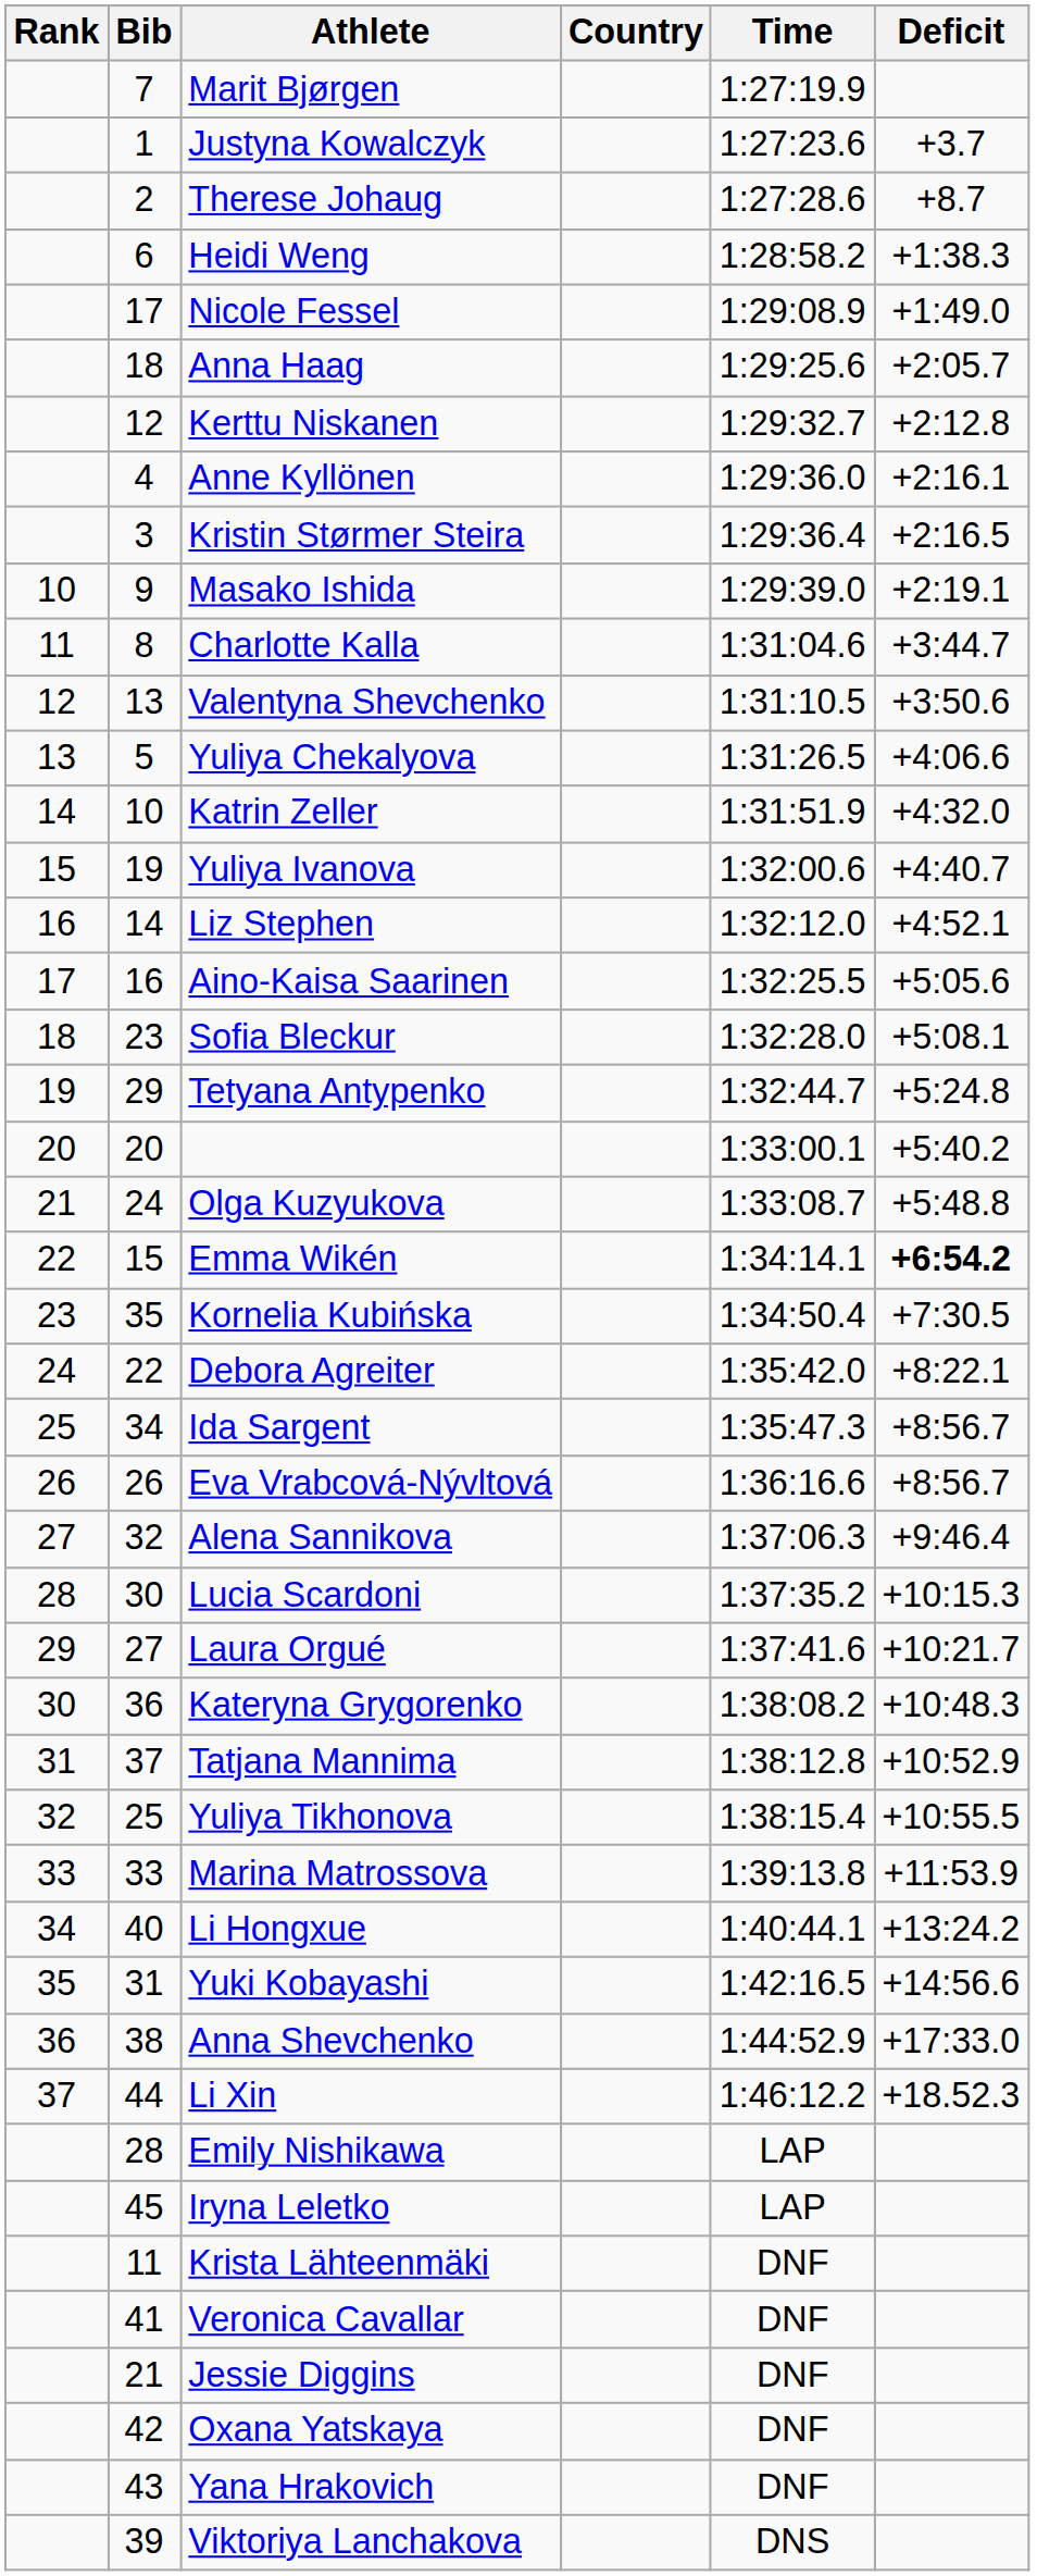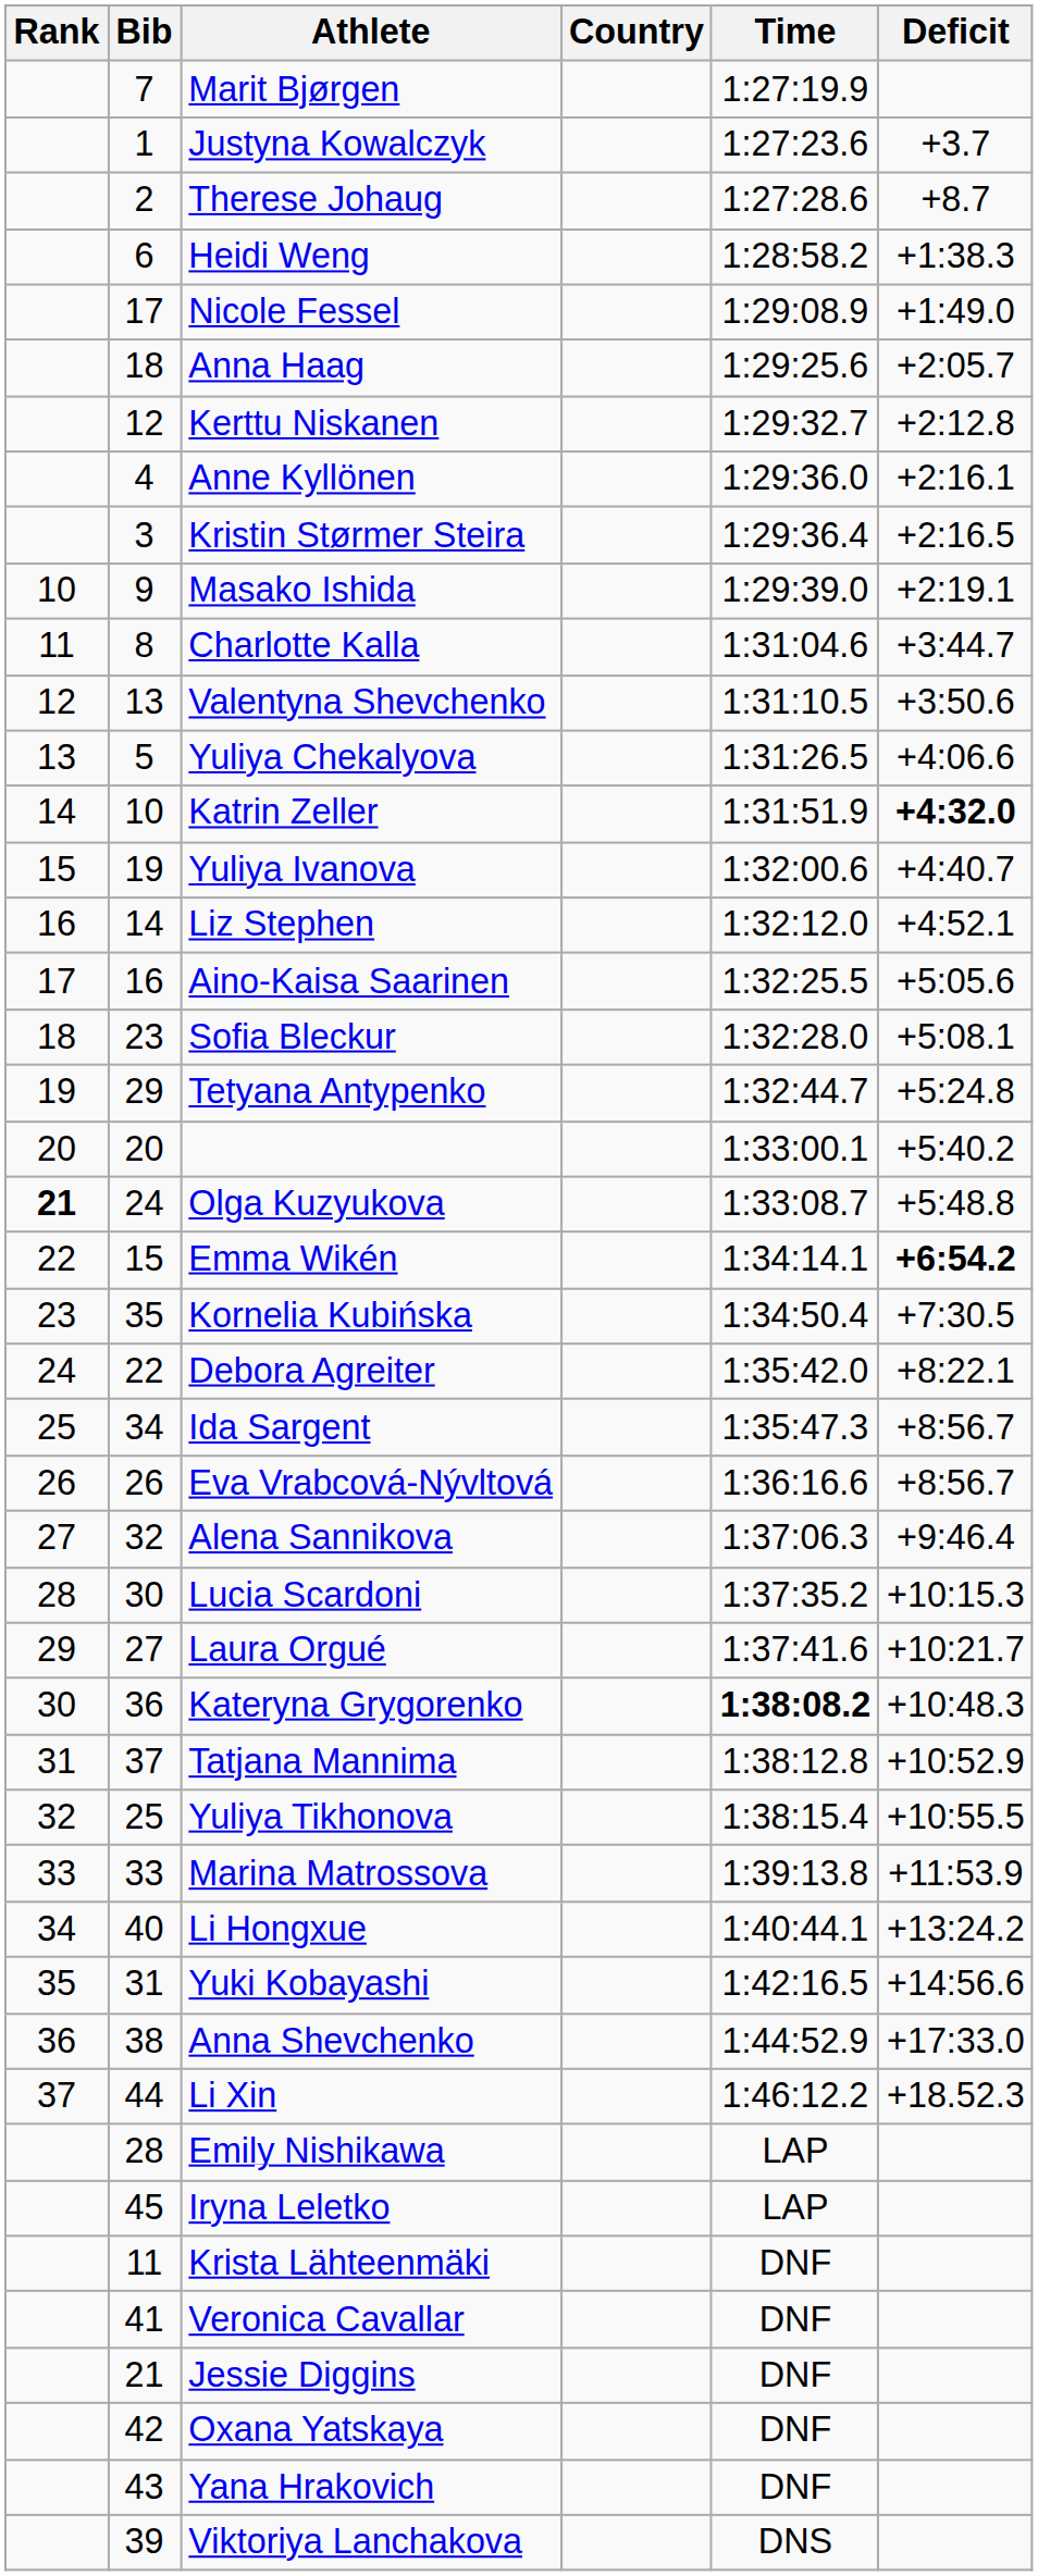Katrin Zeller | Deficit: normal -> bold
Olga Kuzyukova | Rank: normal -> bold
Kateryna Grygorenko | Time: normal -> bold
